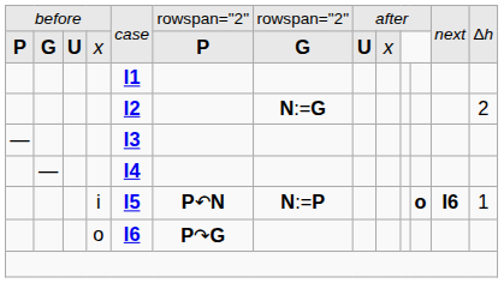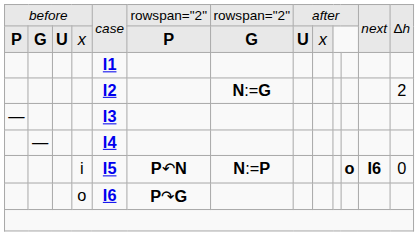i | column 13: 1 -> 0
